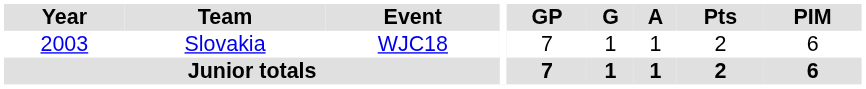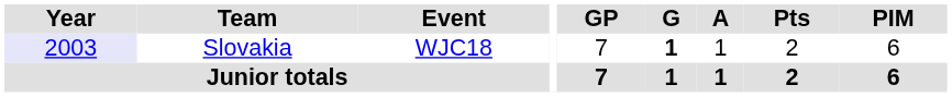Slovakia | Year: no background -> lavender background
Slovakia | G: normal -> bold
